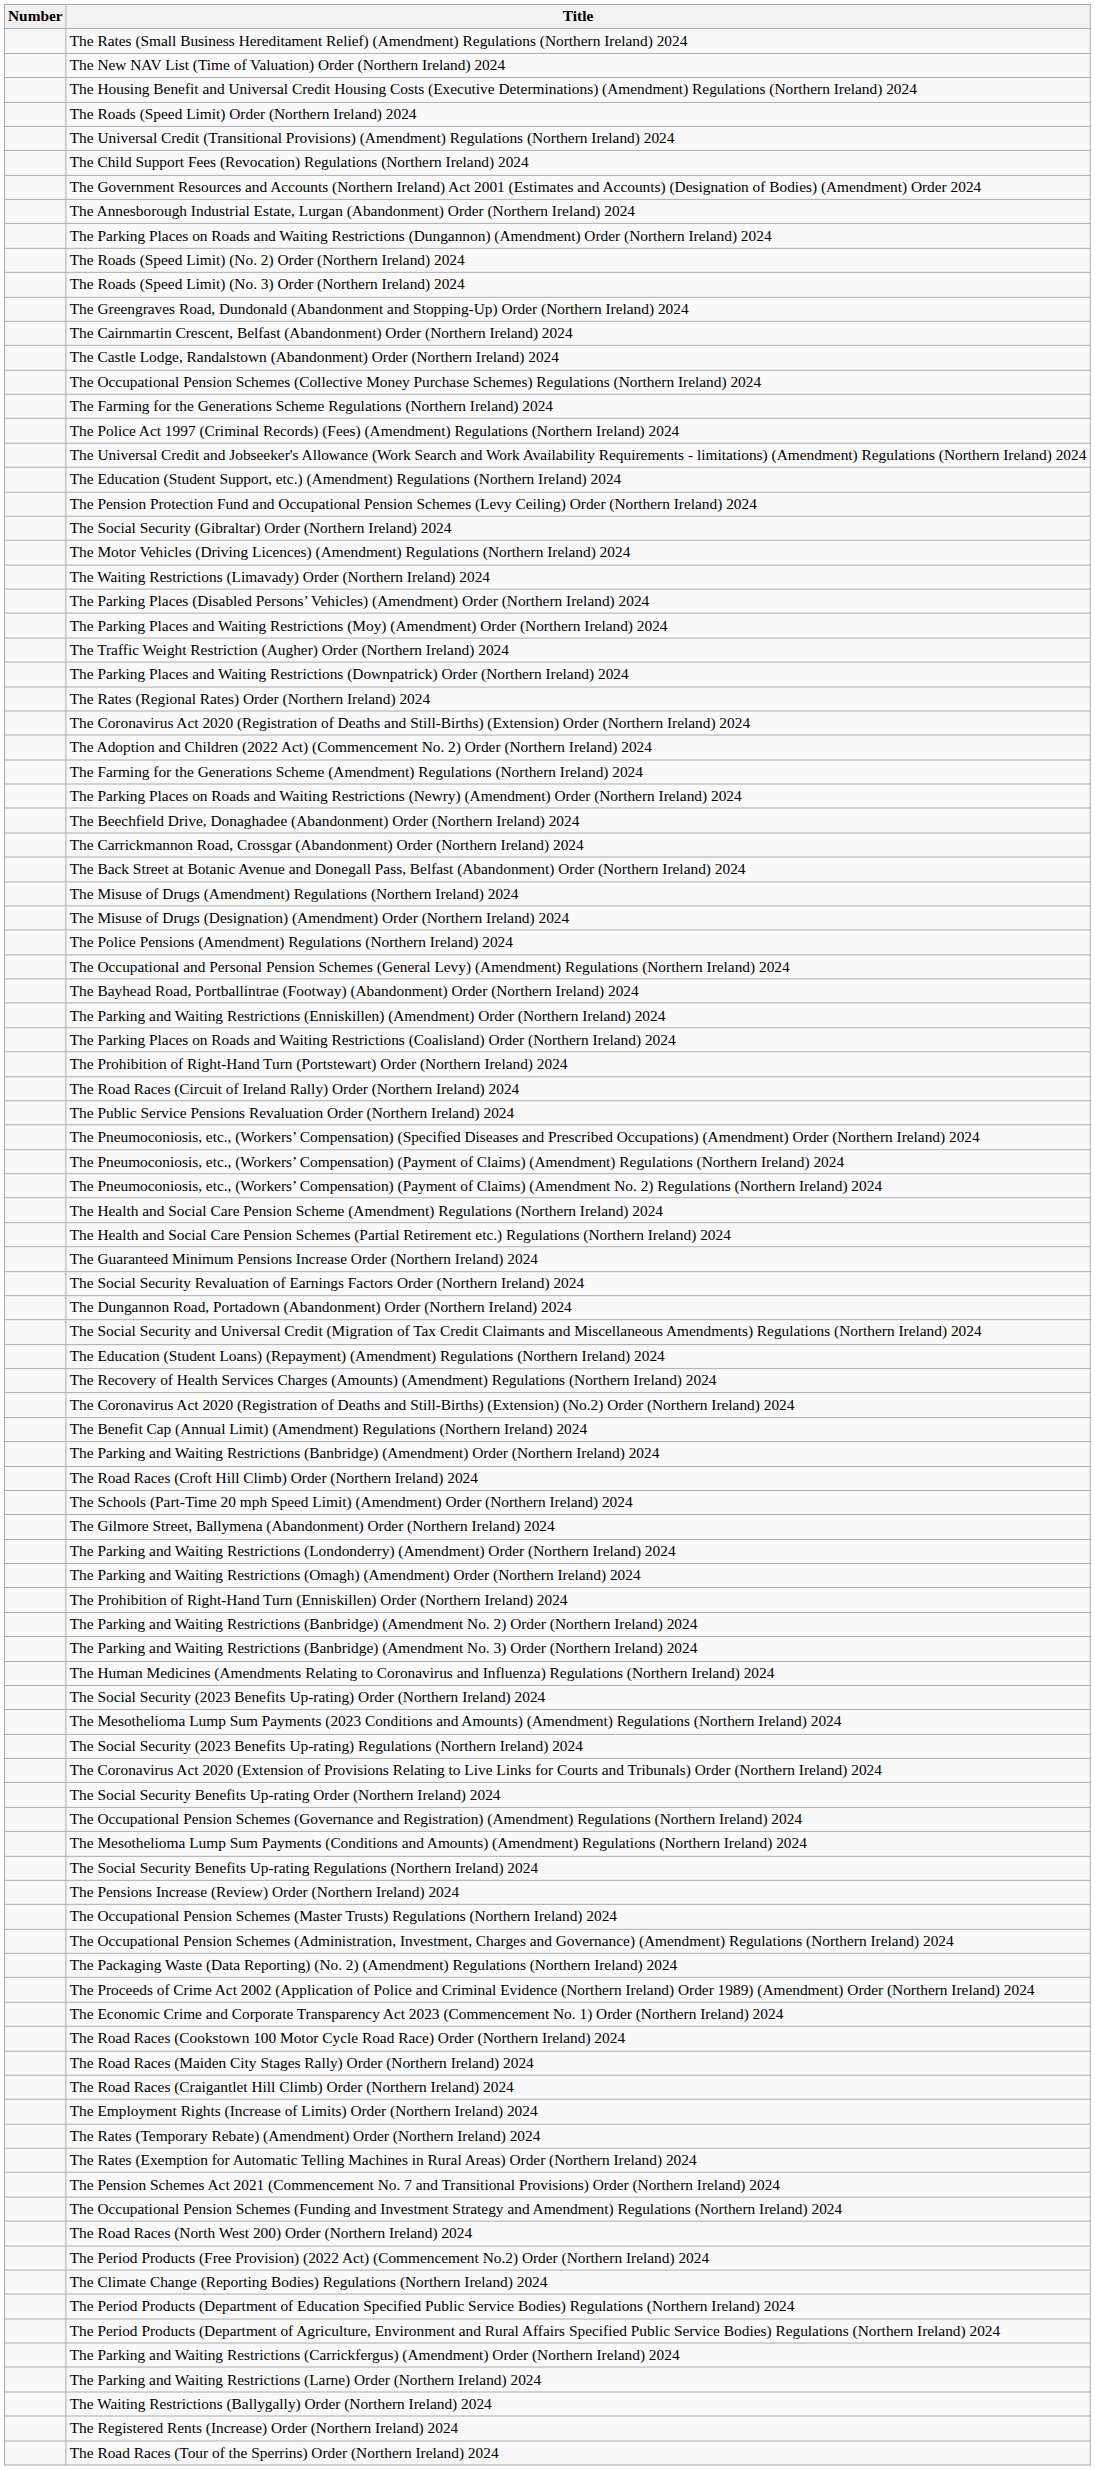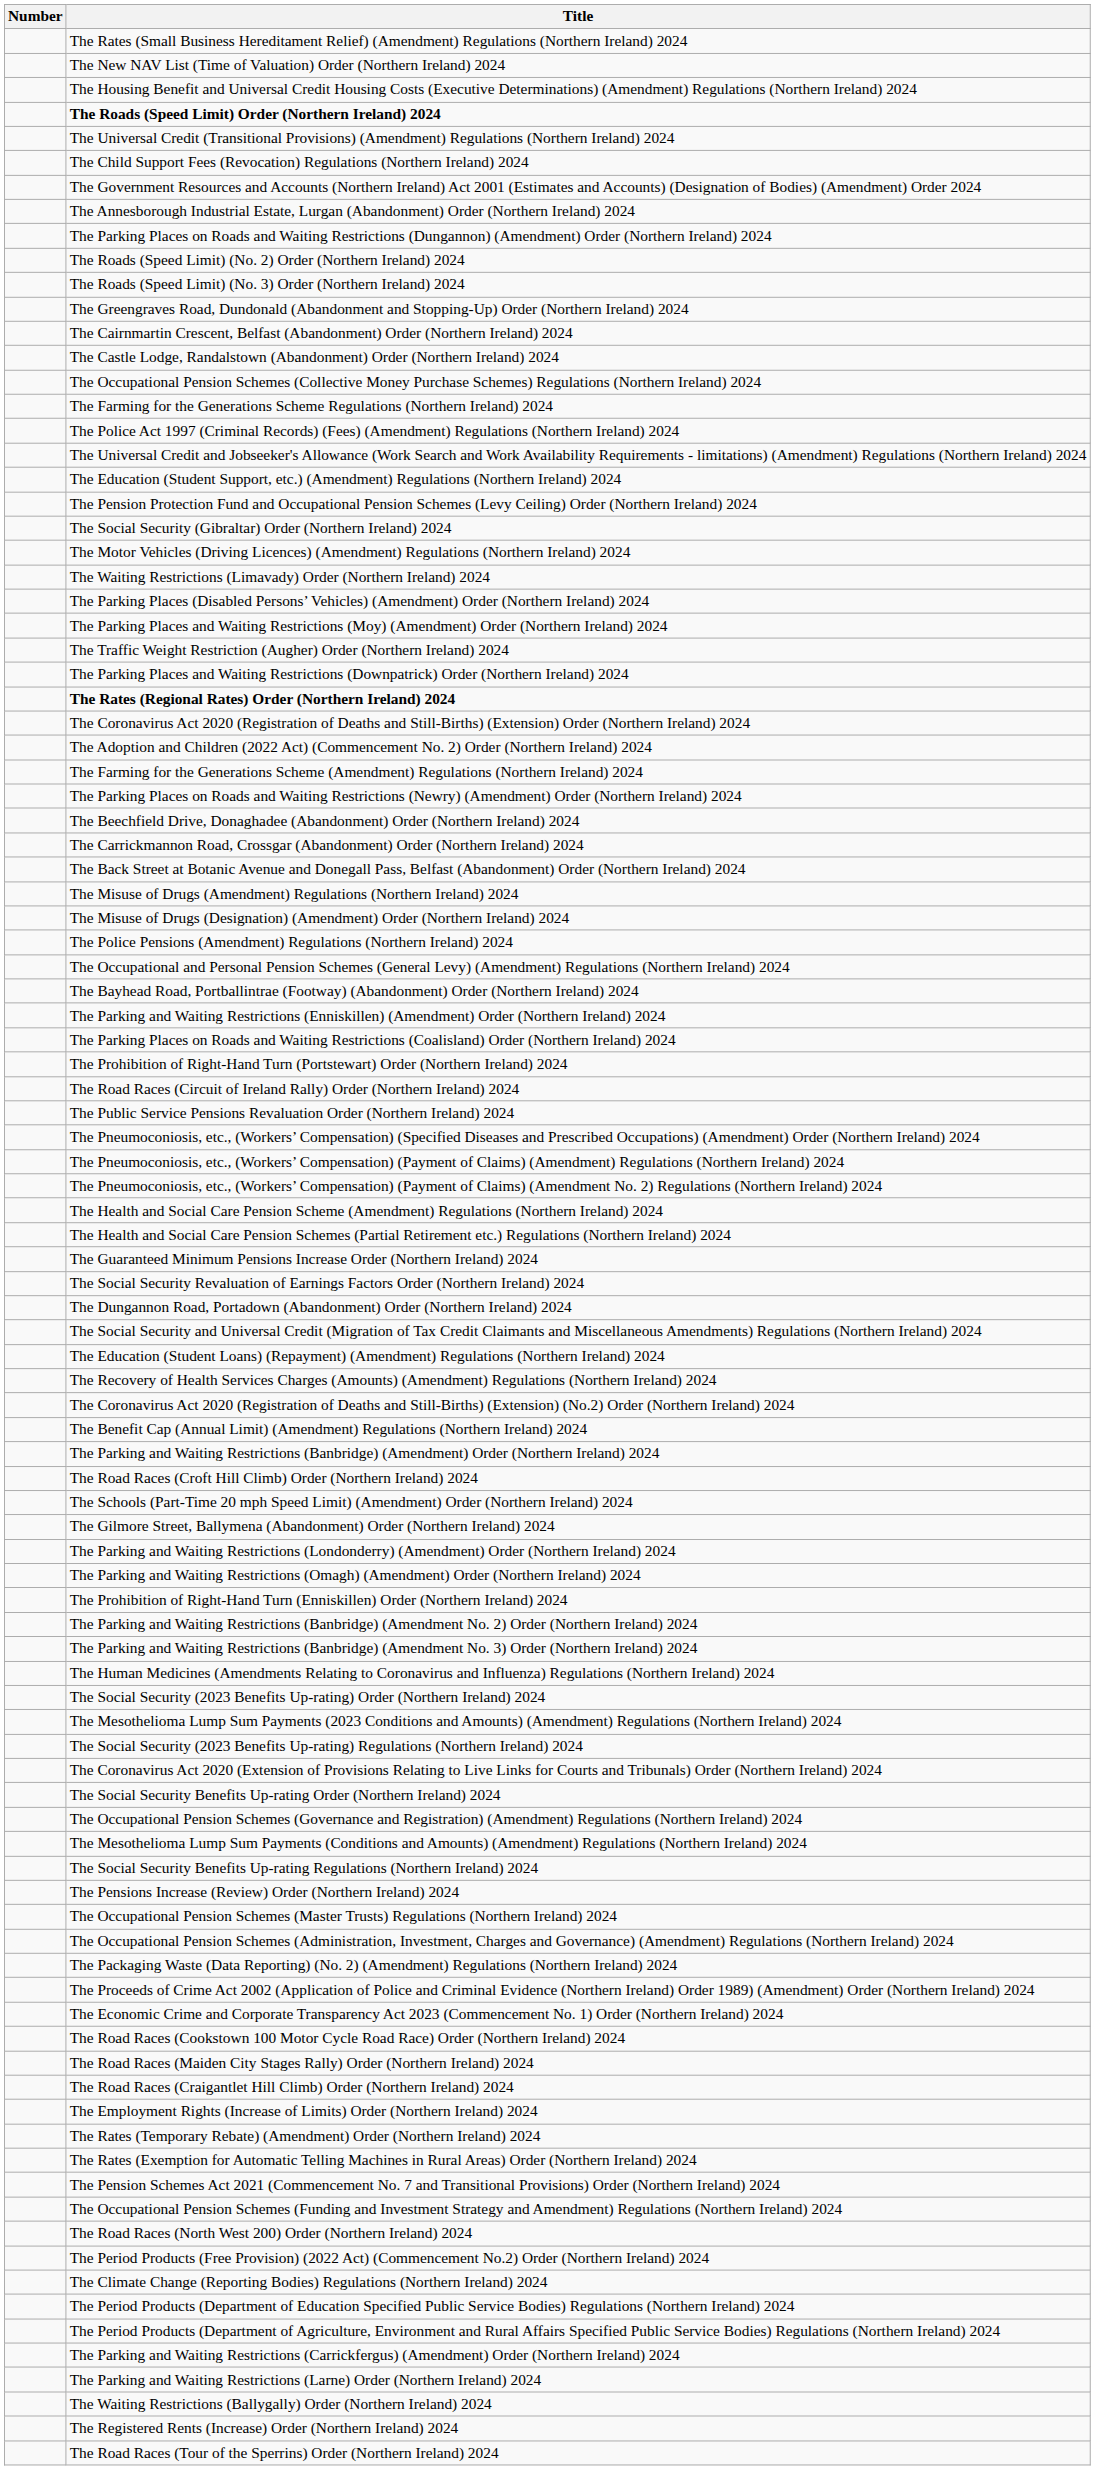The Roads (Speed Limit) Order (Northern Ireland) 2024 | Title: normal -> bold
The Rates (Regional Rates) Order (Northern Ireland) 2024 | Title: normal -> bold
